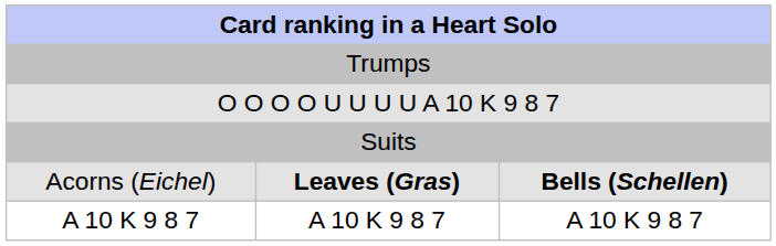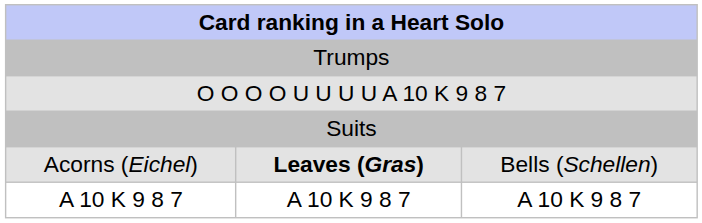Acorns (Eichel) | column 3: bold -> normal
